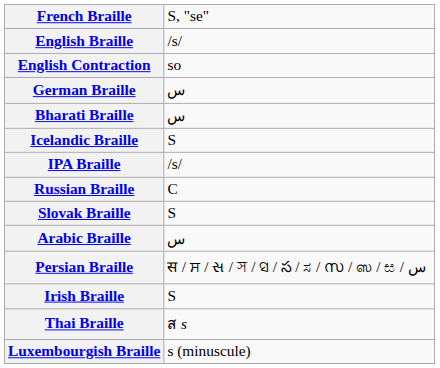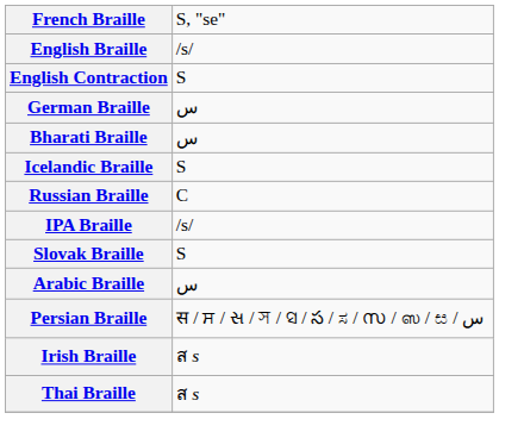English Contraction | column 2: so -> S
rows swapped: IPA Braille <-> Russian Braille
Irish Braille | column 2: S -> ส s
- row: Luxembourgish Braille | s (minuscule)
